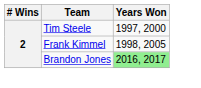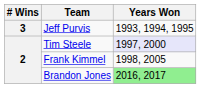+ row: 3 | Jeff Purvis | 1993, 1994, 1995
Tim Steele | Years Won: no background -> lavender background
